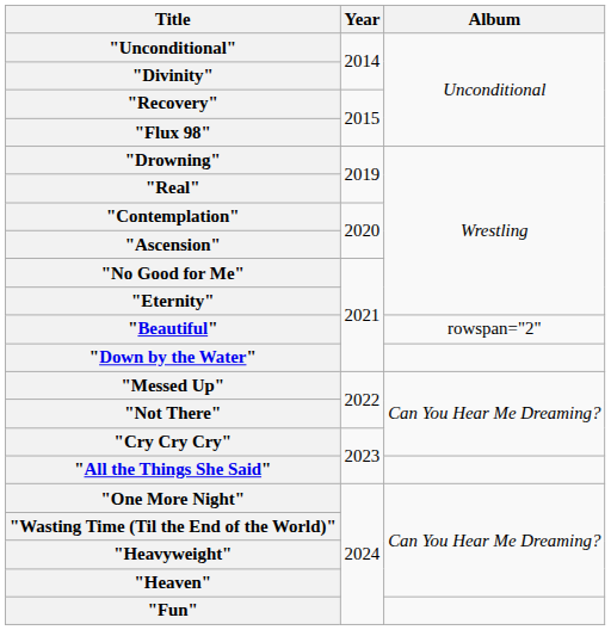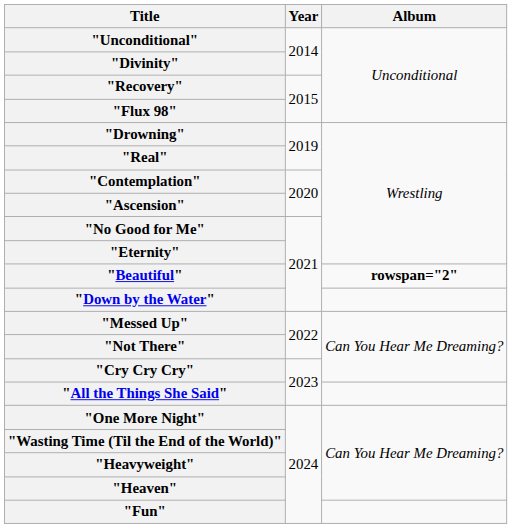"Beautiful" | Album: normal -> bold
